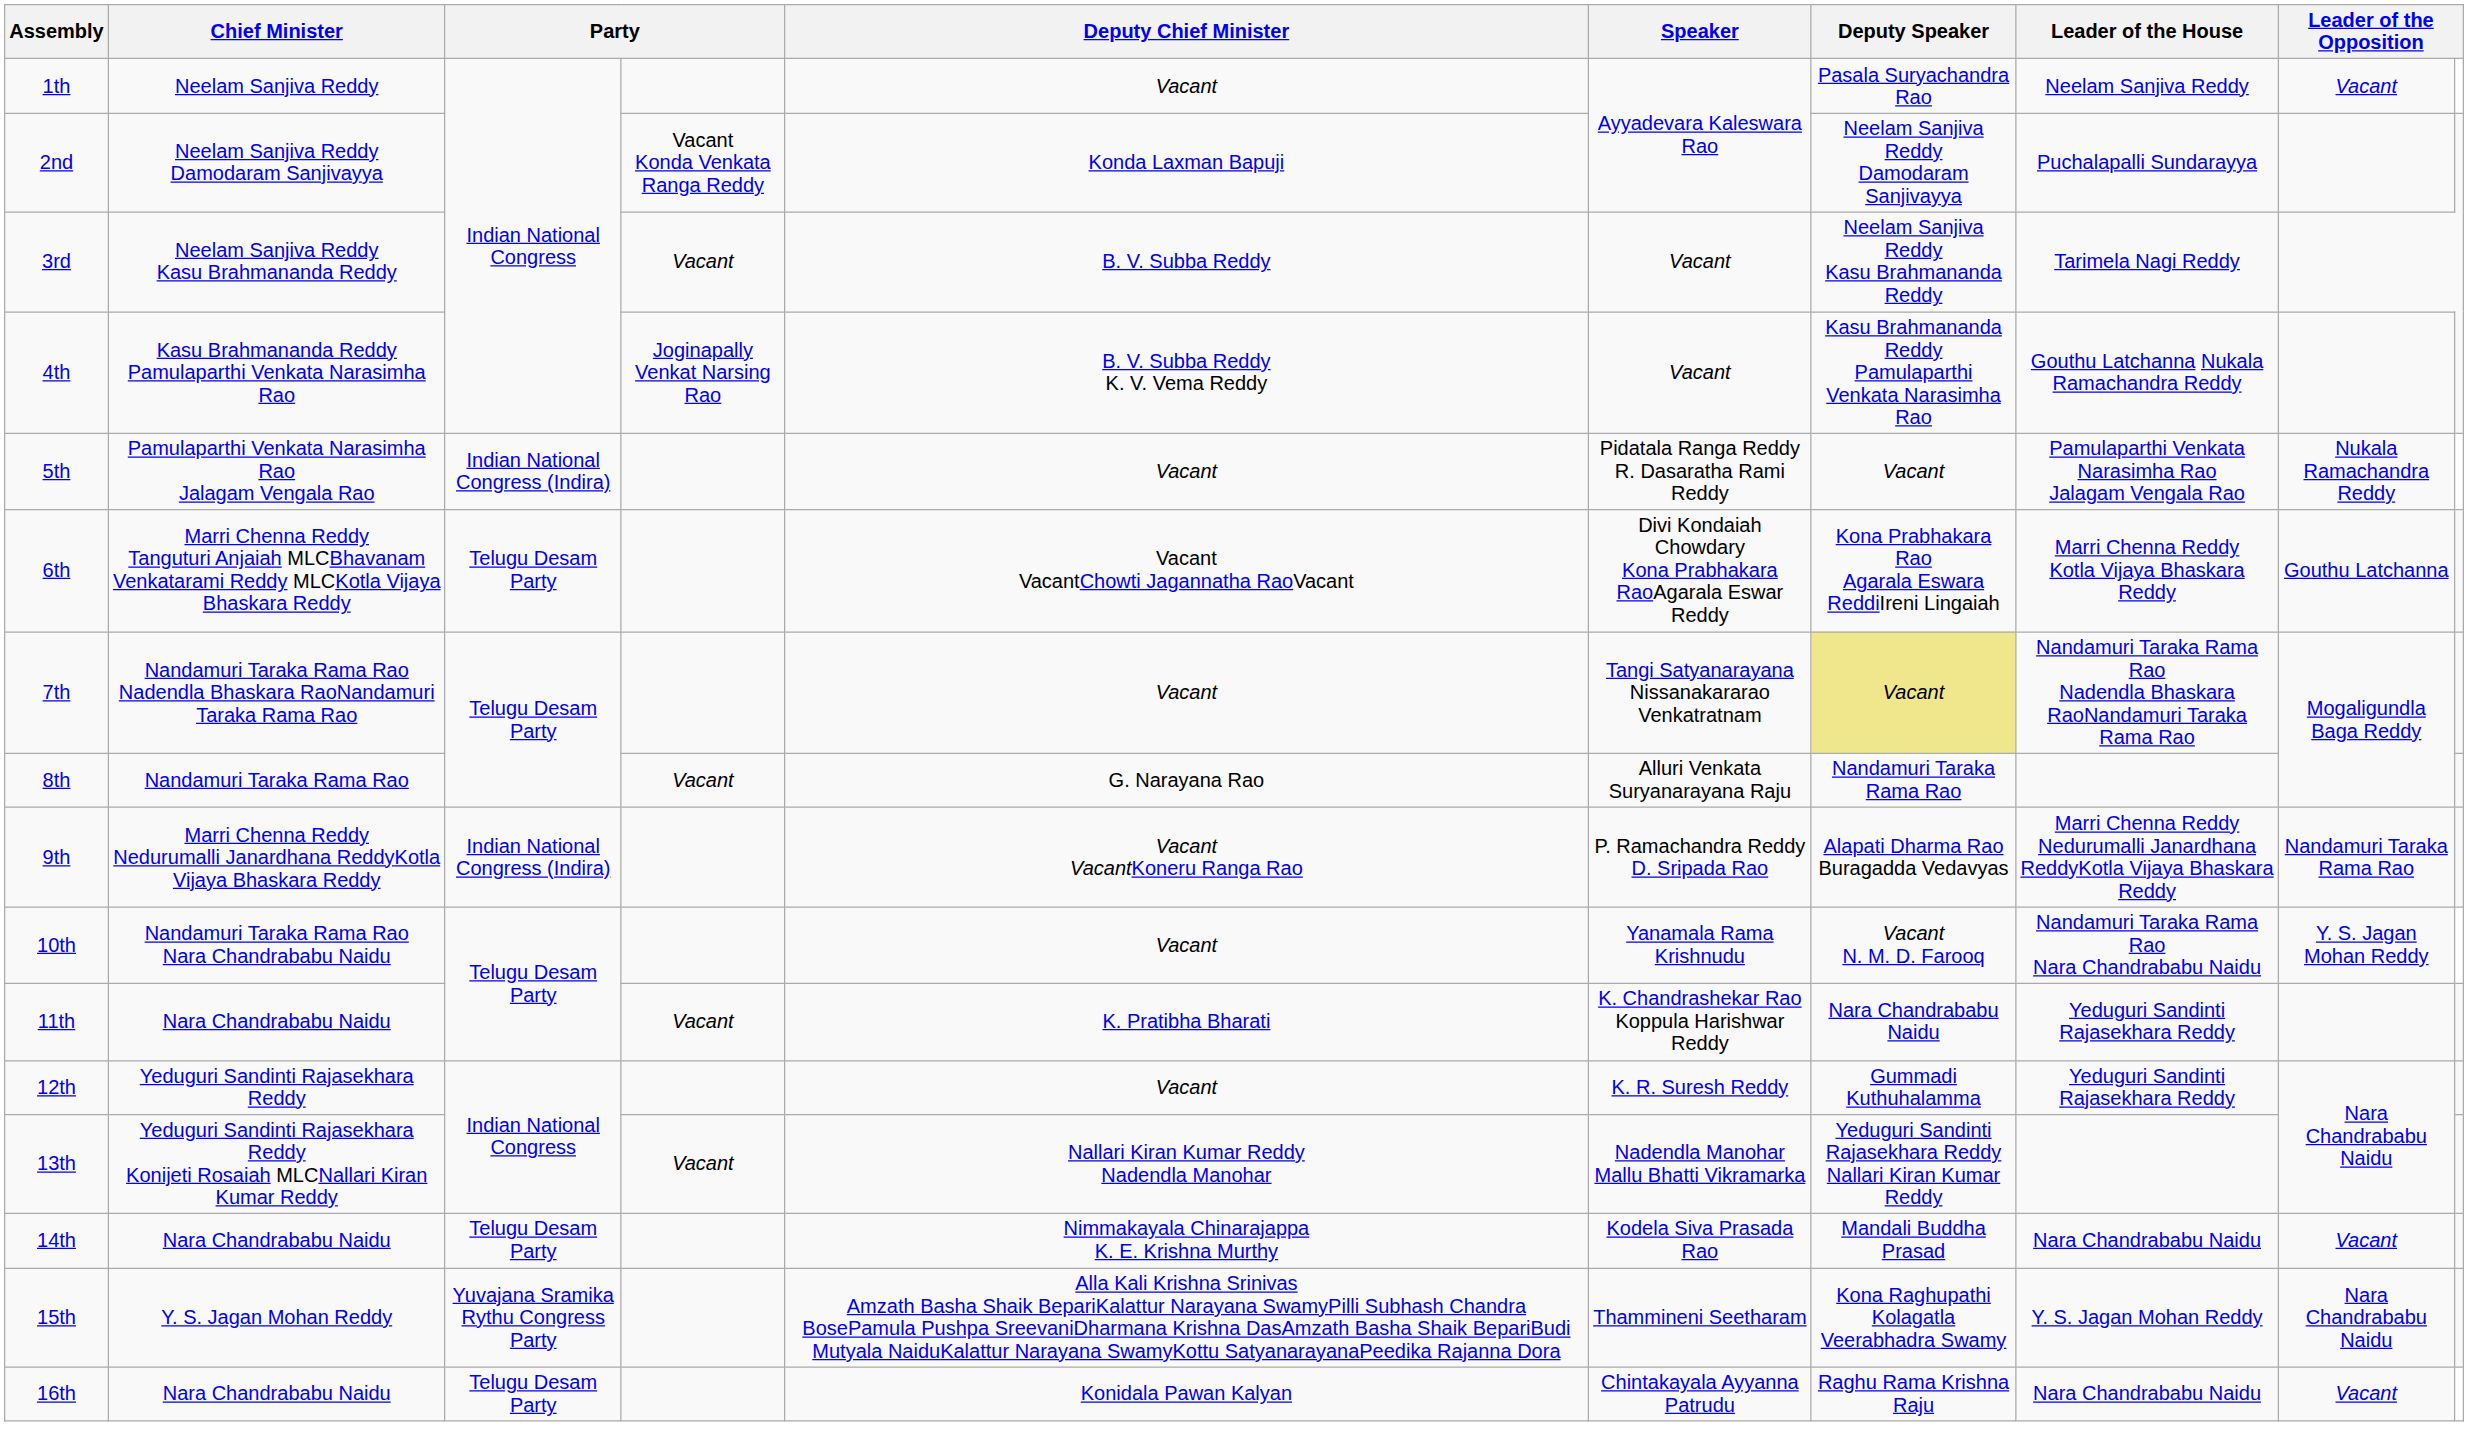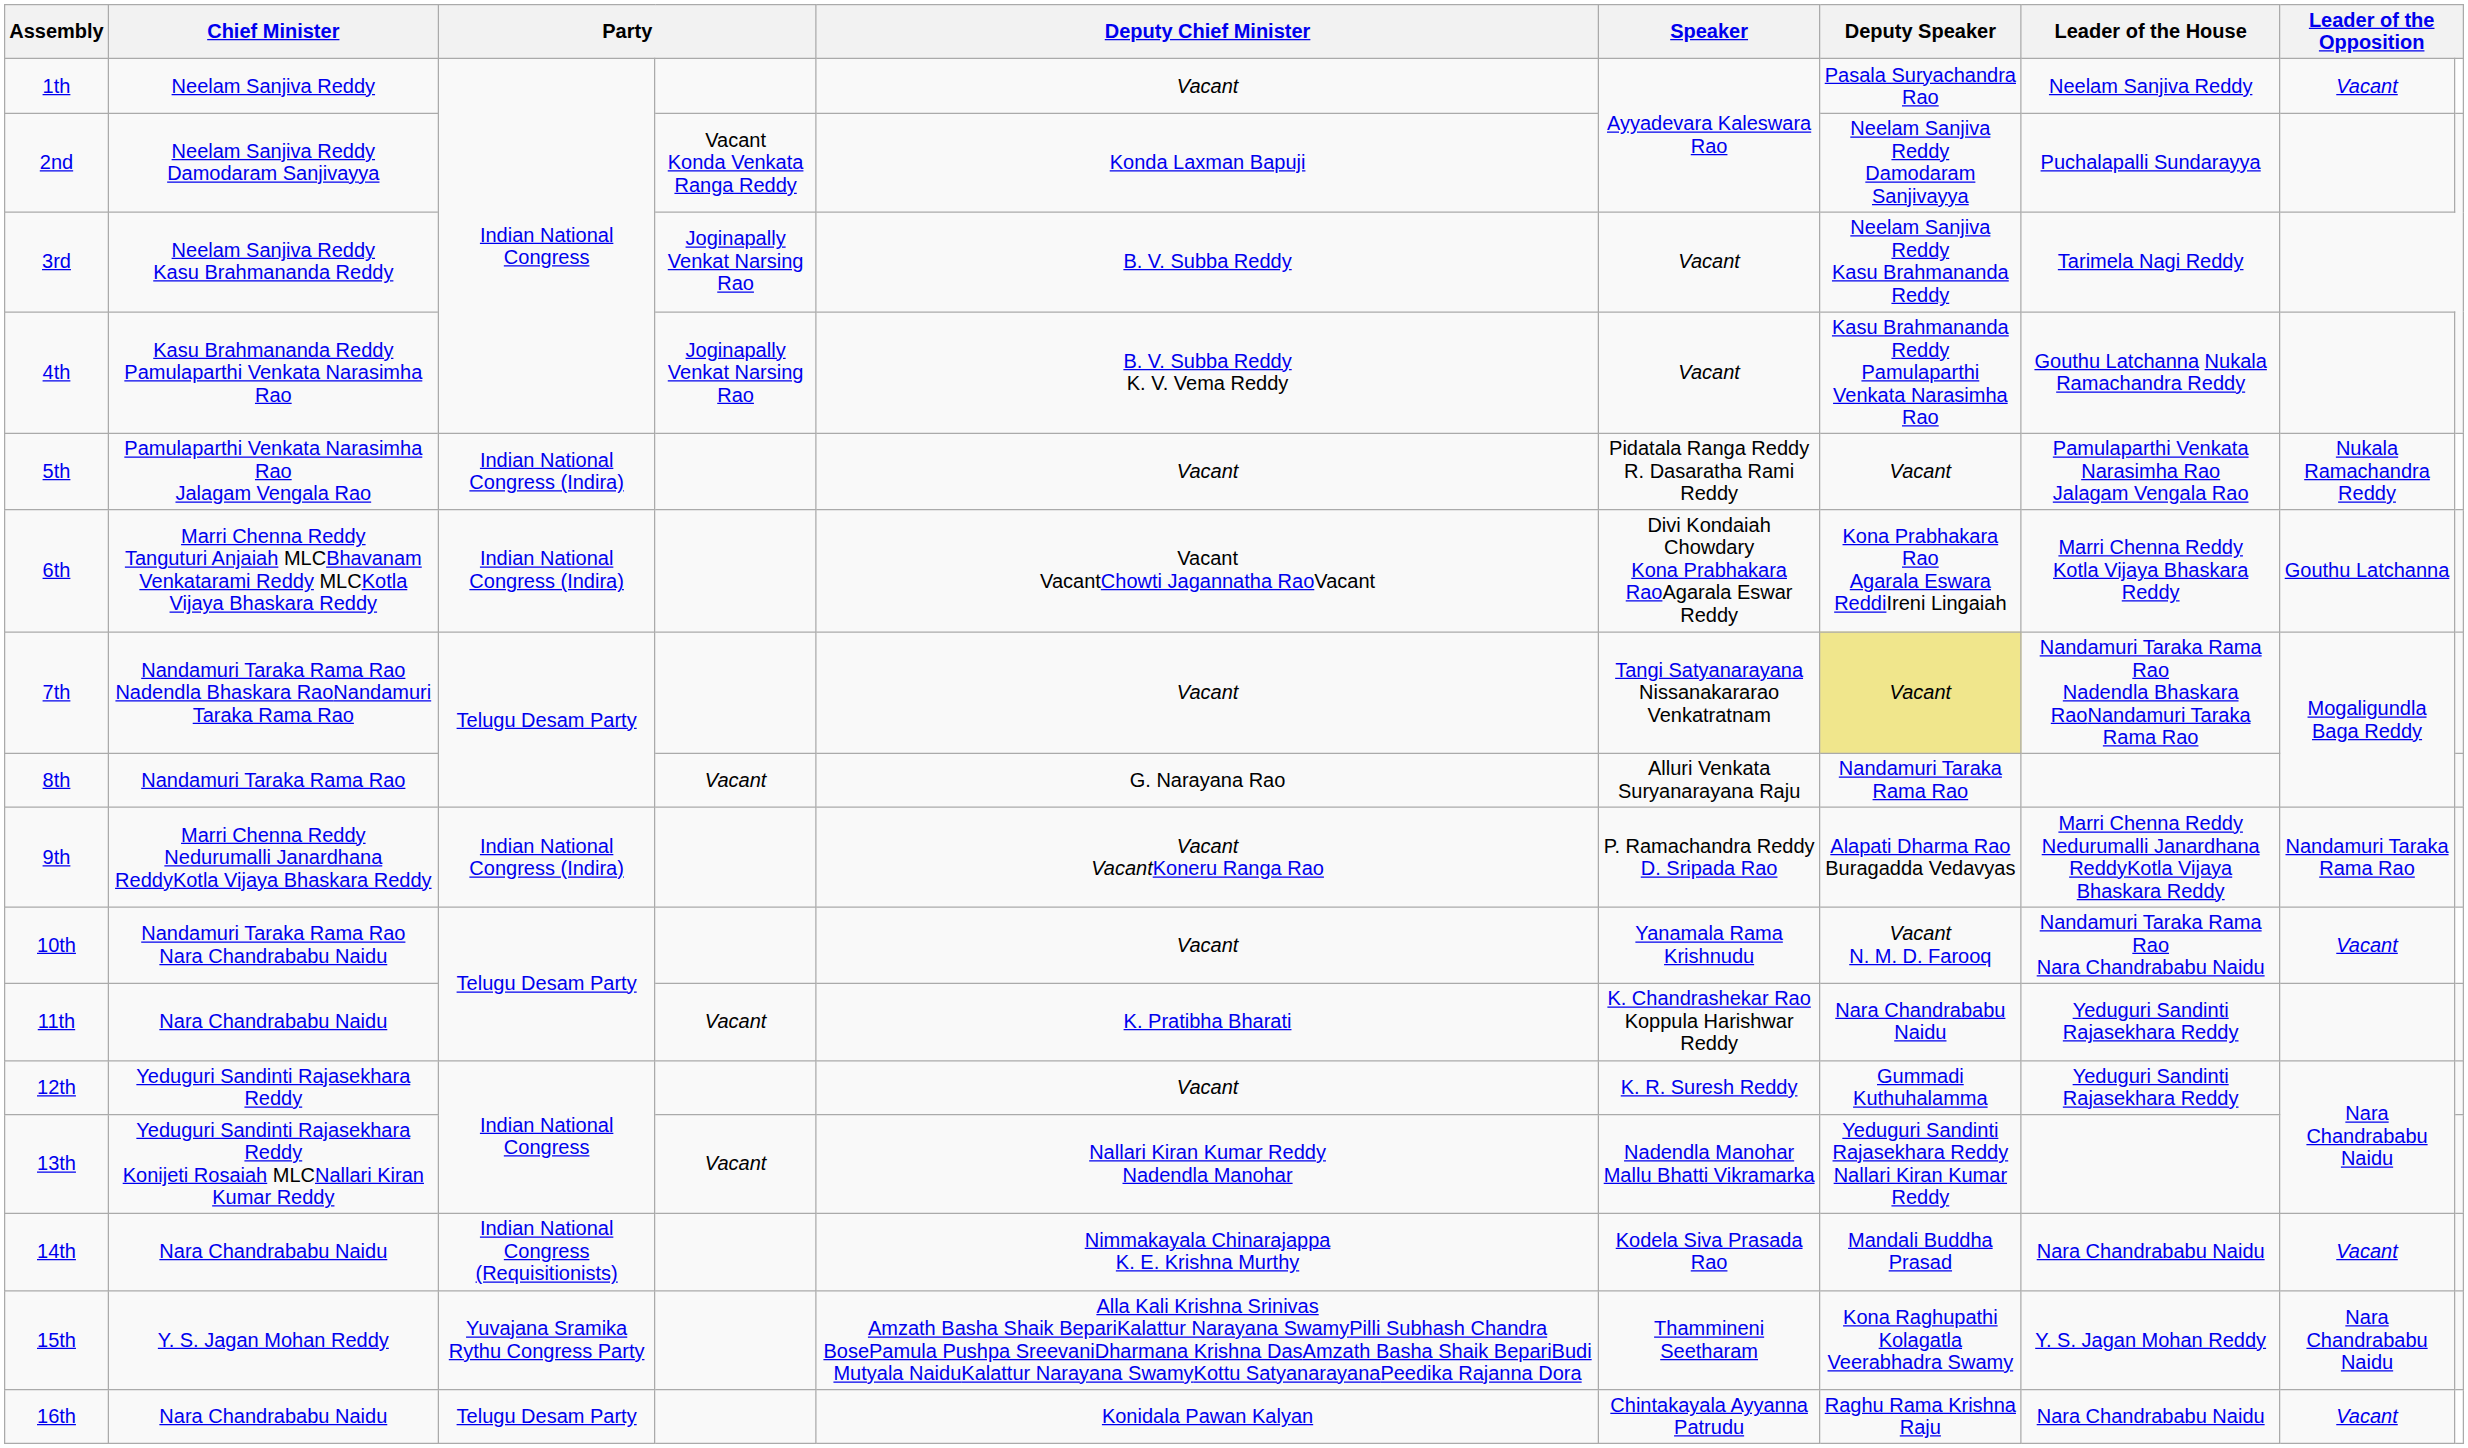3rd | column 4: Vacant -> Joginapally Venkat Narsing Rao
6th | column 3: Telugu Desam Party -> Indian National Congress (Indira)
10th | column 9: Y. S. Jagan Mohan Reddy -> Vacant
14th | column 3: Telugu Desam Party -> Indian National Congress (Requisitionists)
